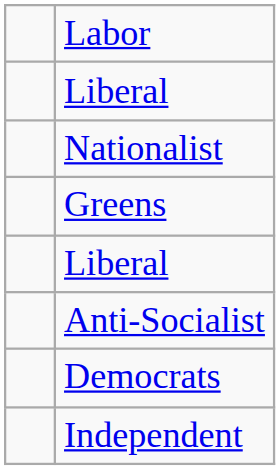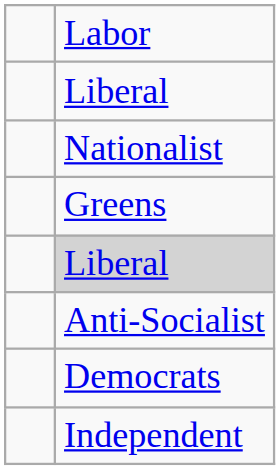row 5 | column 2: no background -> lightgrey background
